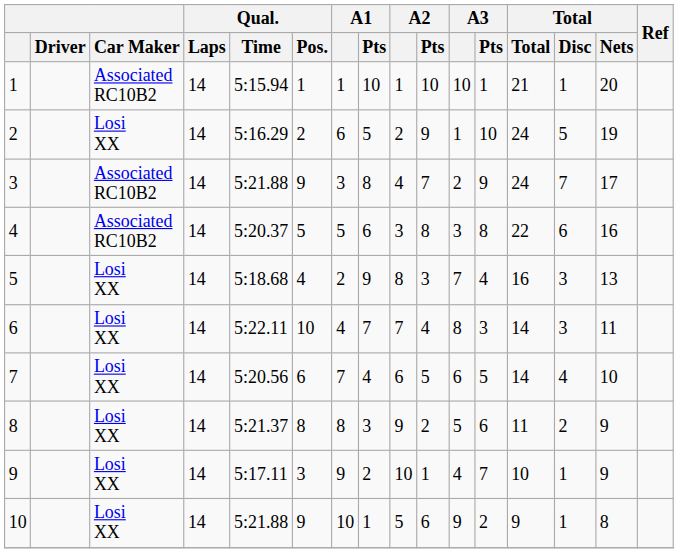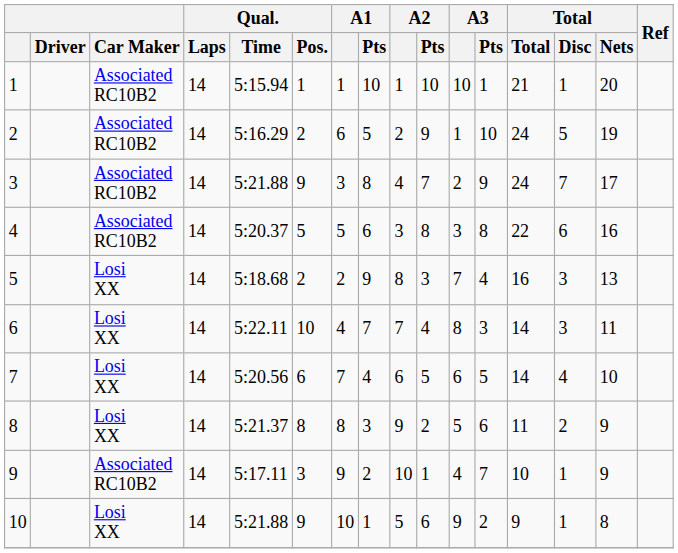row 4 | Car Maker: Losi XX -> Associated RC10B2
row 7 | Qual. / Pos.: 4 -> 2
row 11 | Car Maker: Losi XX -> Associated RC10B2
